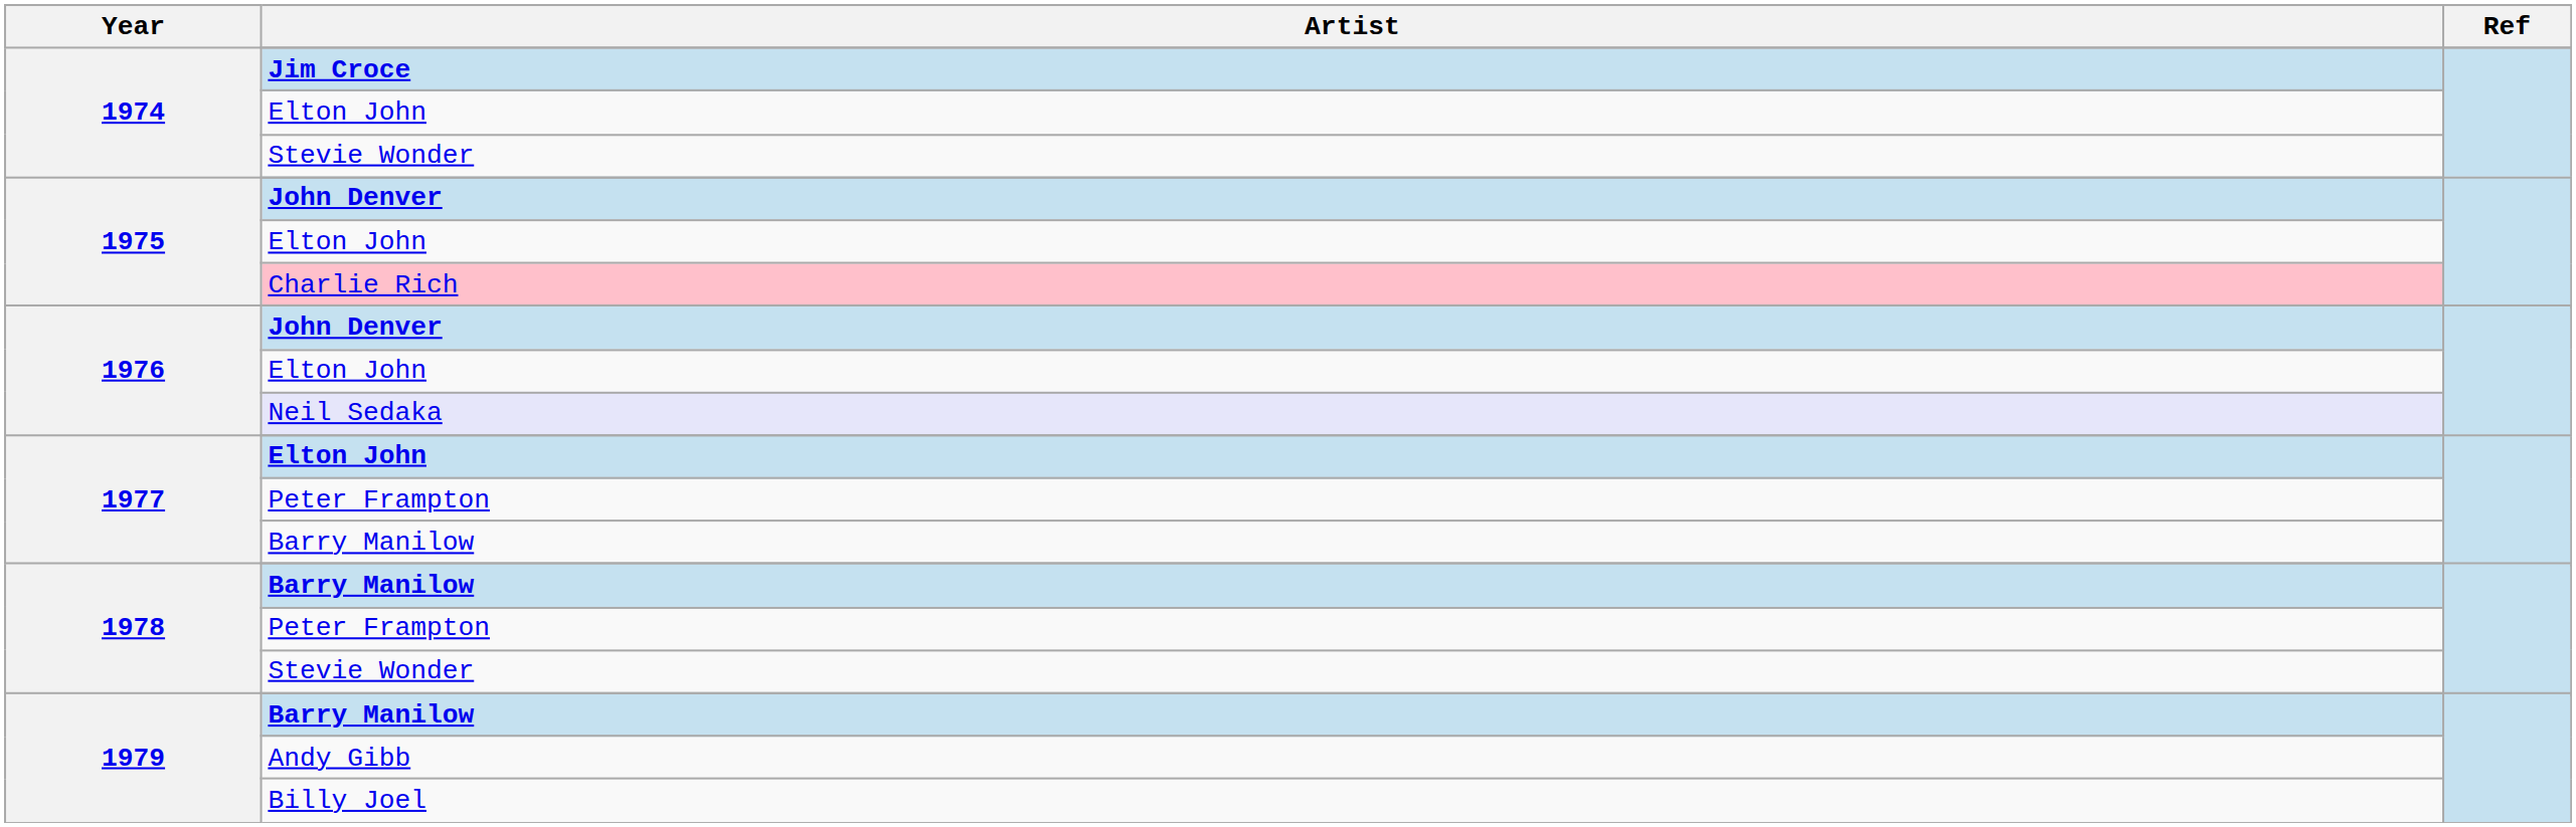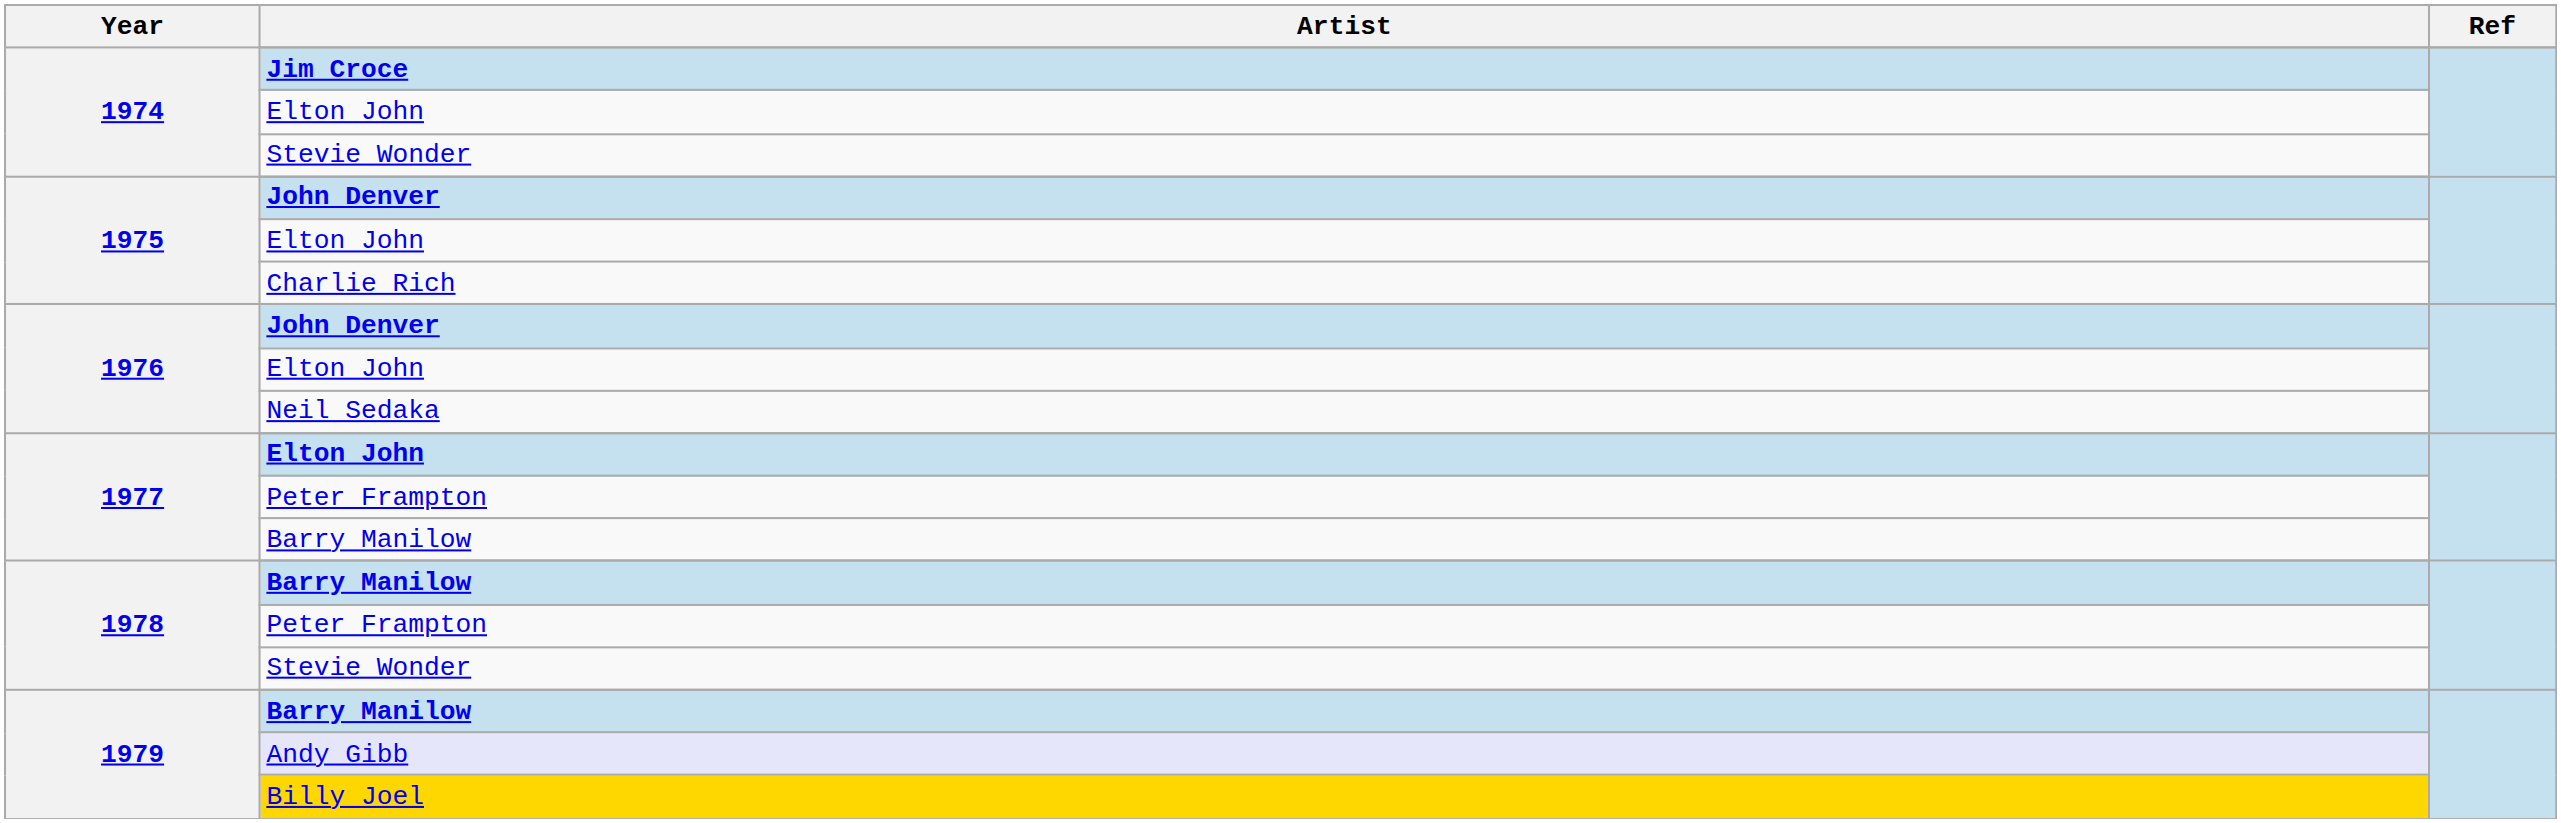Charlie Rich | Artist: pink background -> no background
Neil Sedaka | Artist: lavender background -> no background
Andy Gibb | Artist: no background -> lavender background
Billy Joel | Artist: no background -> gold background
